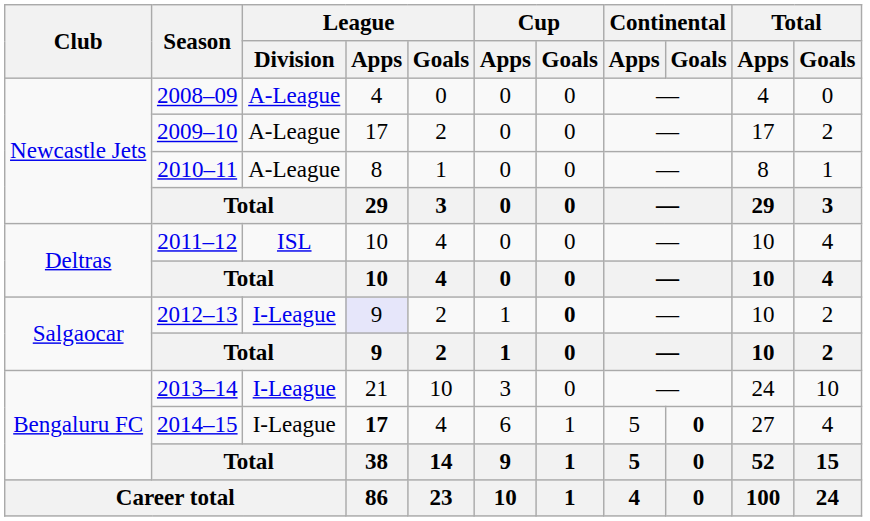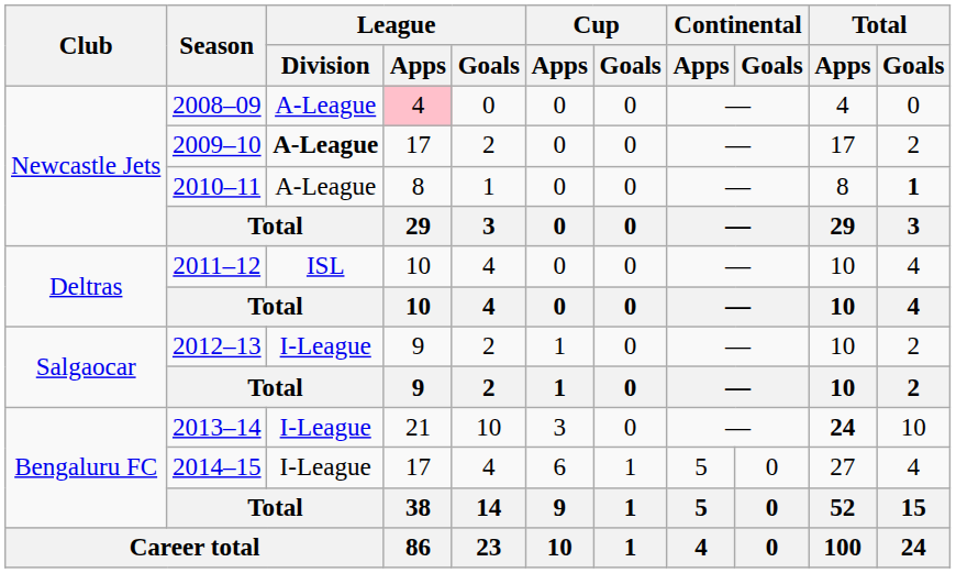2008–09 | League / Apps: no background -> pink background
2009–10 | League / Division: normal -> bold
2010–11 | Total / Goals: normal -> bold
2012–13 | League / Apps: lavender background -> no background
2012–13 | Cup / Goals: bold -> normal
2013–14 | Total / Apps: normal -> bold
2014–15 | League / Apps: bold -> normal
2014–15 | Continental / Goals: bold -> normal
